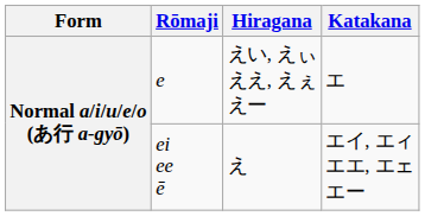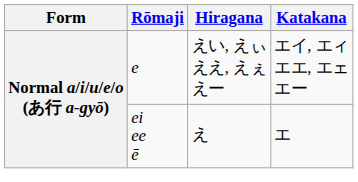e | Katakana: エ -> エイ, エィ エエ, エェ エー
ei ee ē | Katakana: エイ, エィ エエ, エェ エー -> エ
